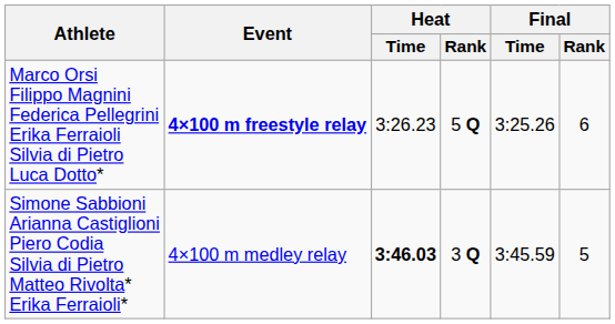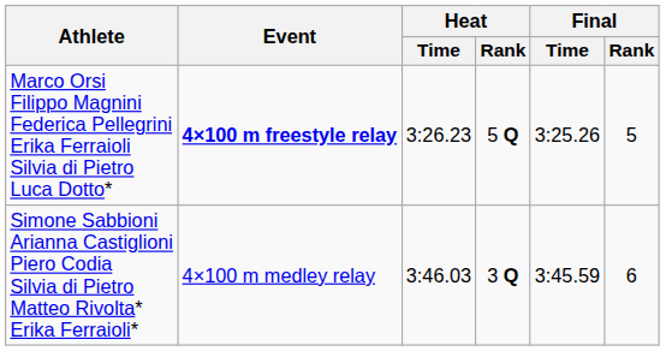row 3 | Final / Rank: 6 -> 5
row 4 | Heat / Time: bold -> normal
row 4 | Final / Rank: 5 -> 6
